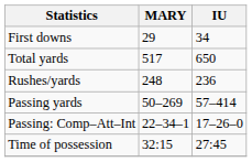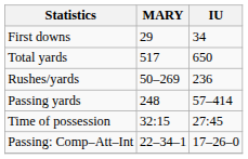Rushes/yards | MARY: 248 -> 50–269
Passing yards | MARY: 50–269 -> 248
rows swapped: Passing: Comp–Att–Int <-> Time of possession
